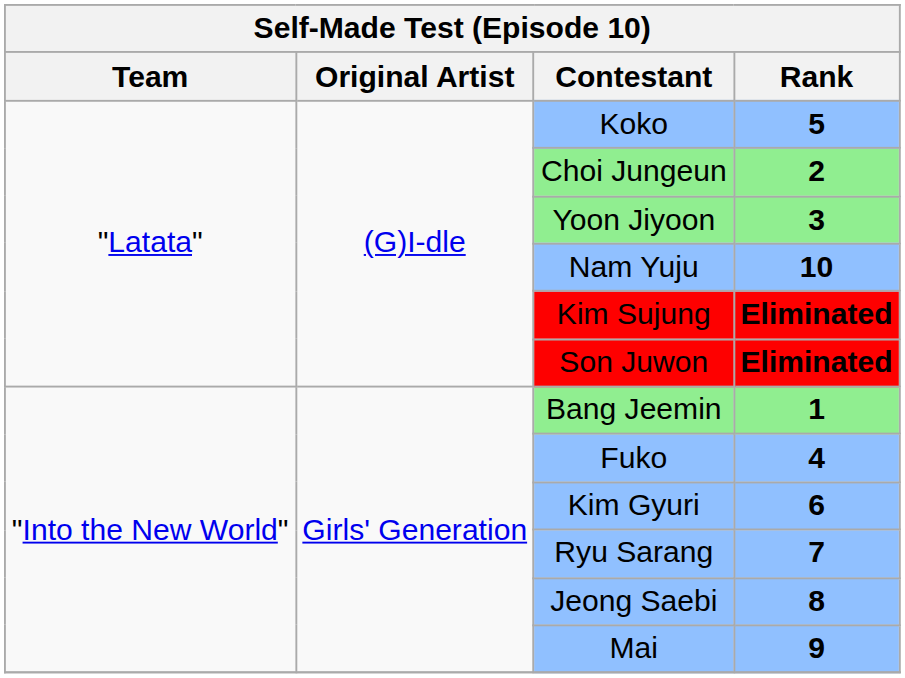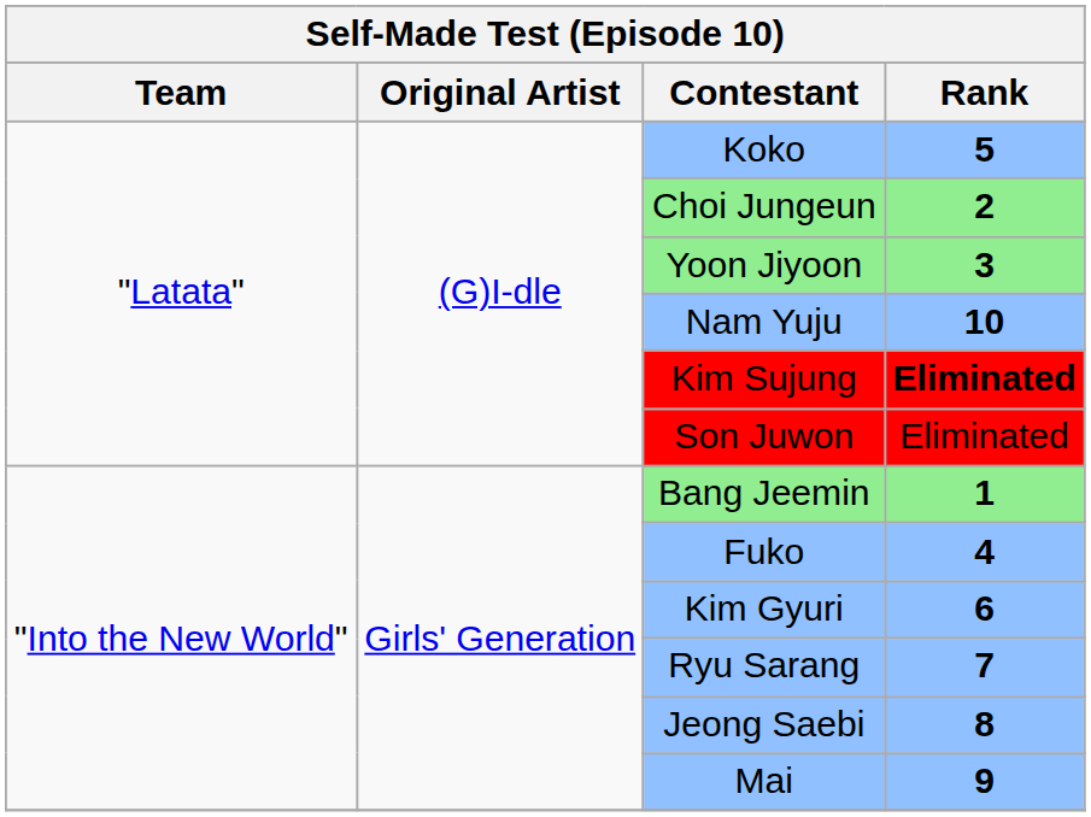Son Juwon | Rank: bold -> normal
